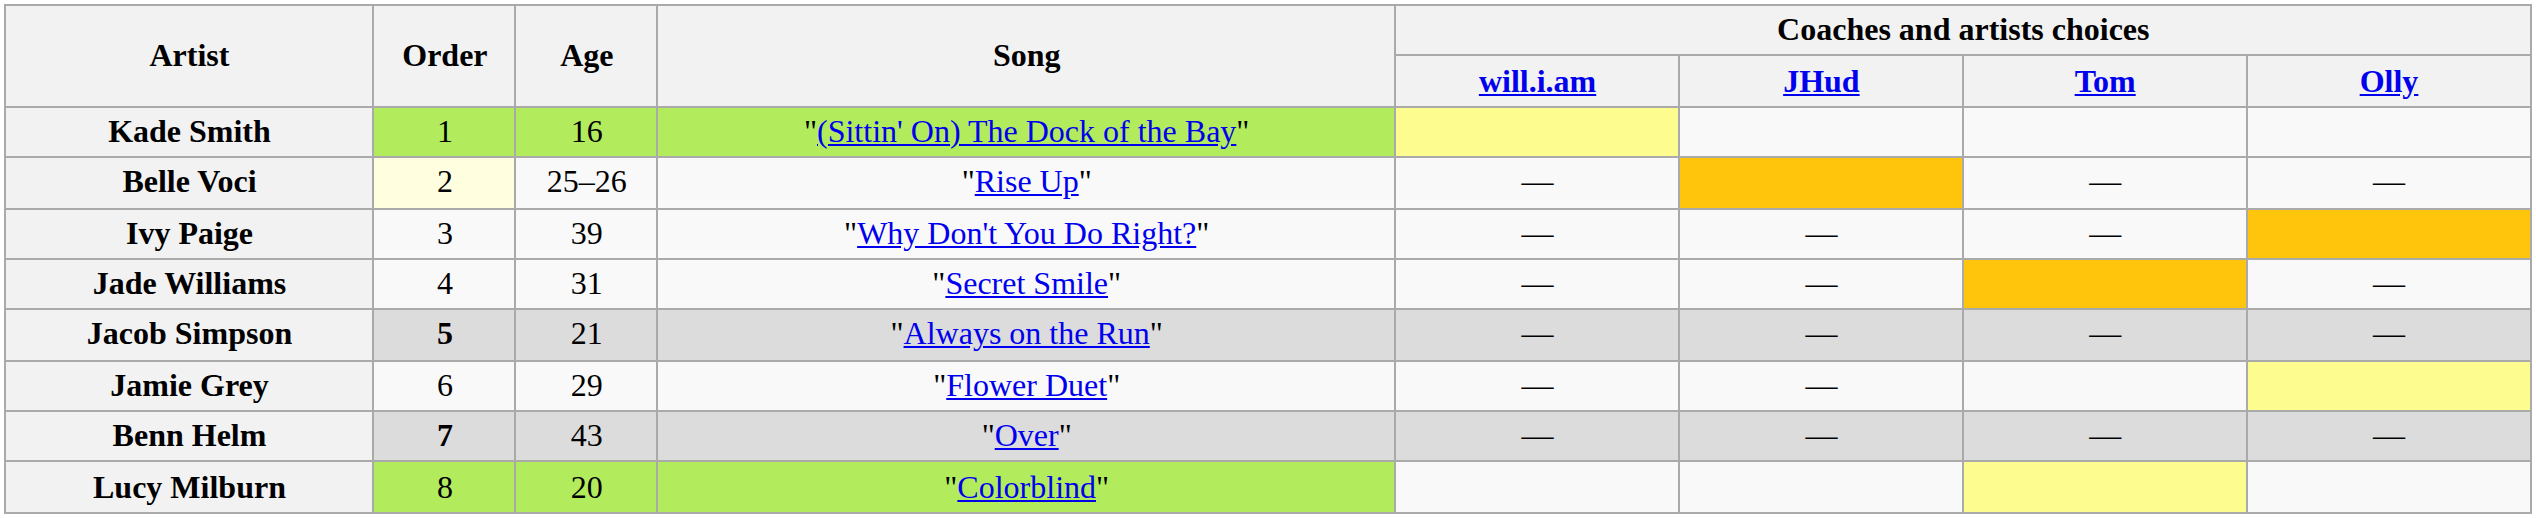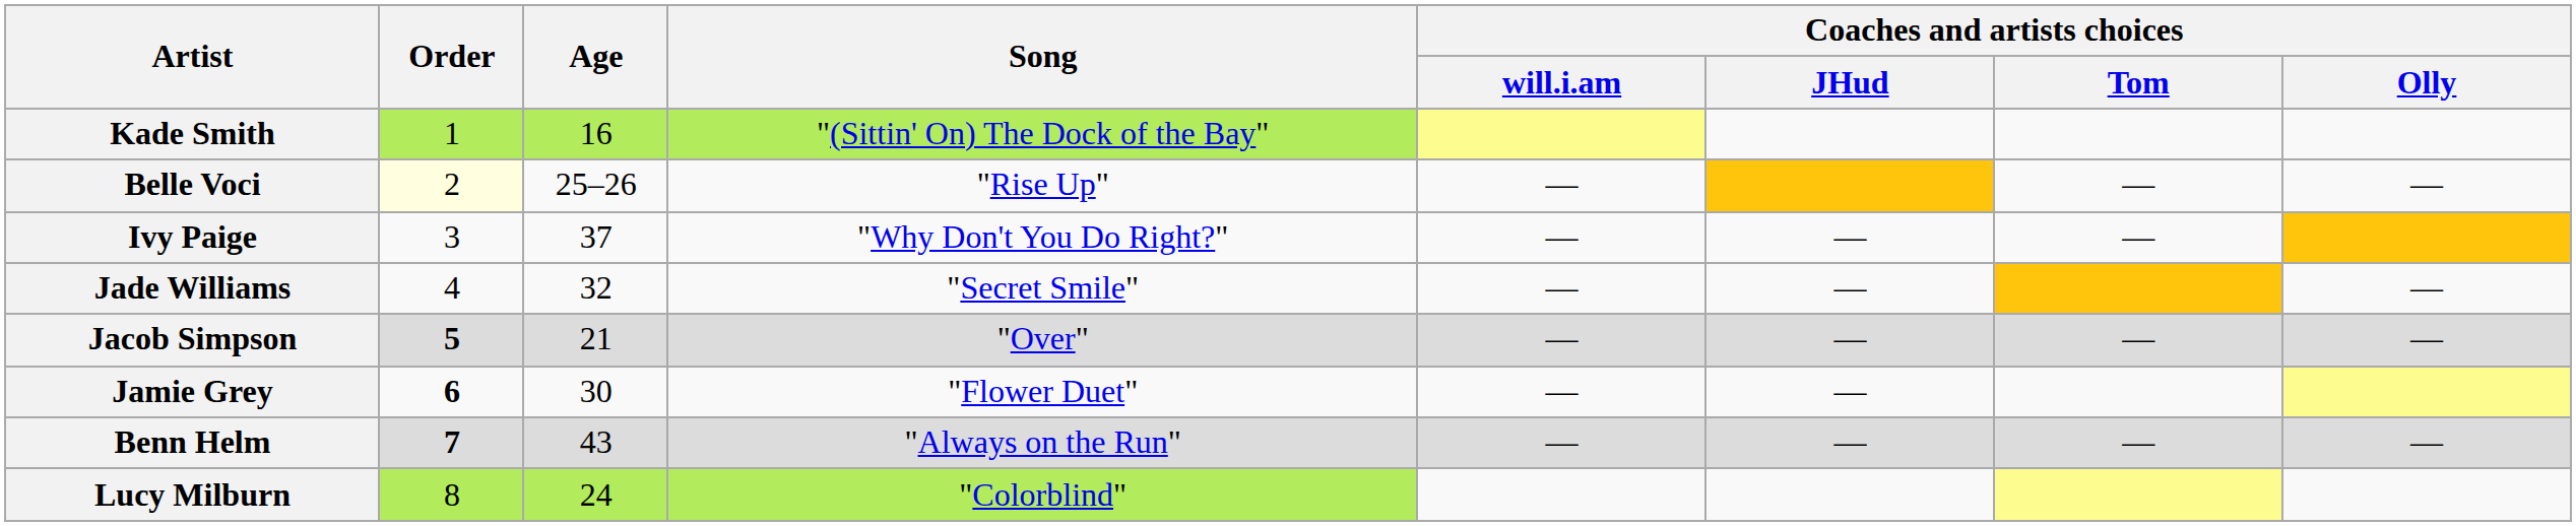Ivy Paige | Age: 39 -> 37
Jade Williams | Age: 31 -> 32
Jacob Simpson | Song: "Always on the Run" -> "Over"
Jamie Grey | Order: normal -> bold
Jamie Grey | Age: 29 -> 30
Benn Helm | Song: "Over" -> "Always on the Run"
Lucy Milburn | Age: 20 -> 24
